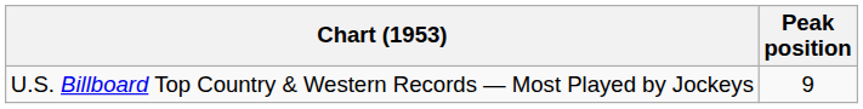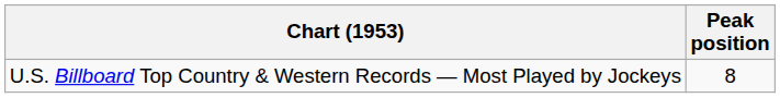row 2 | Peak position: 9 -> 8
